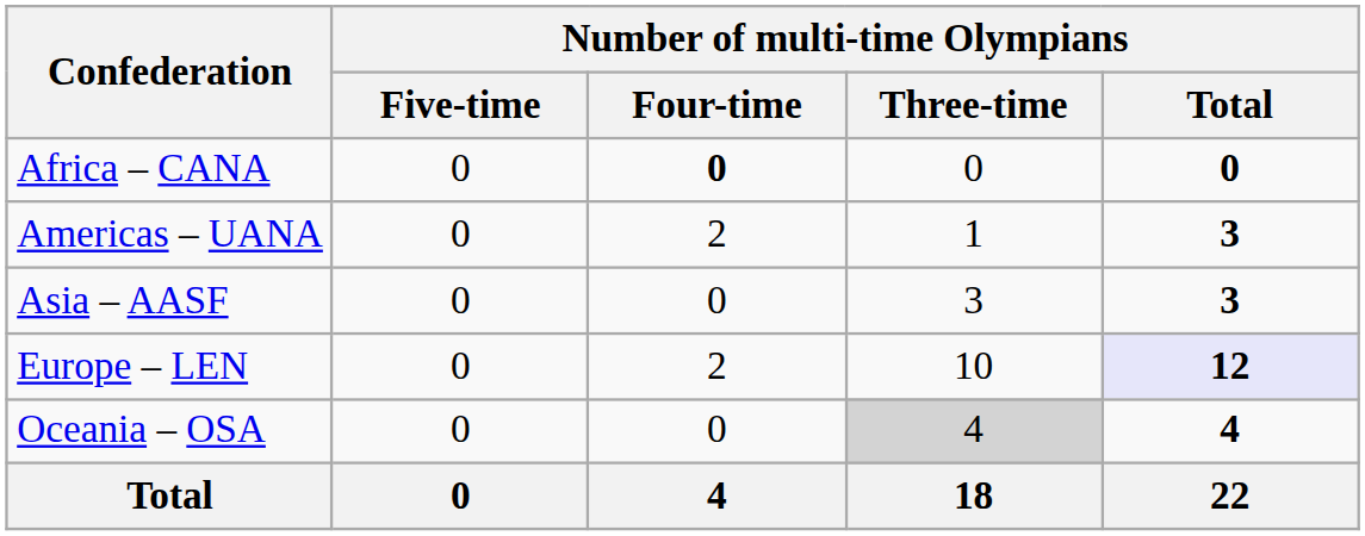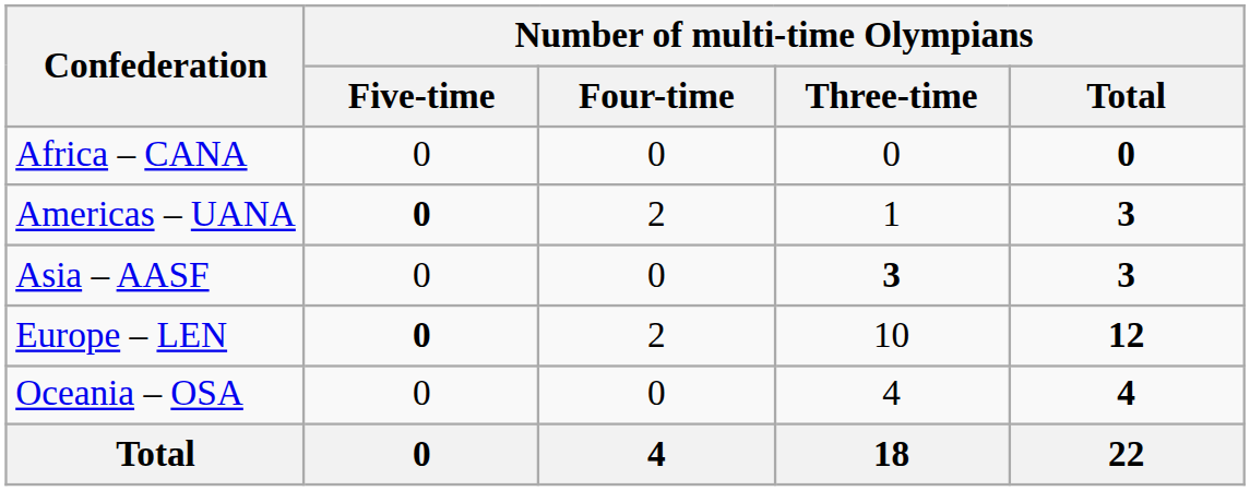Africa – CANA | Number of multi-time Olympians / Four-time: bold -> normal
Americas – UANA | Number of multi-time Olympians / Five-time: normal -> bold
Asia – AASF | Number of multi-time Olympians / Three-time: normal -> bold
Europe – LEN | Number of multi-time Olympians / Five-time: normal -> bold
Europe – LEN | Number of multi-time Olympians / Total: lavender background -> no background
Oceania – OSA | Number of multi-time Olympians / Three-time: lightgrey background -> no background
